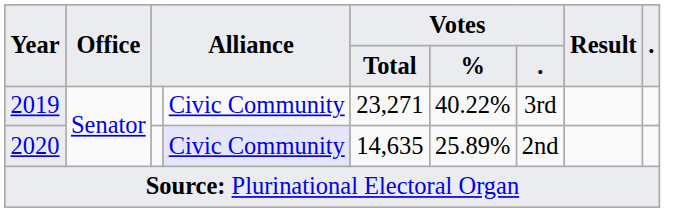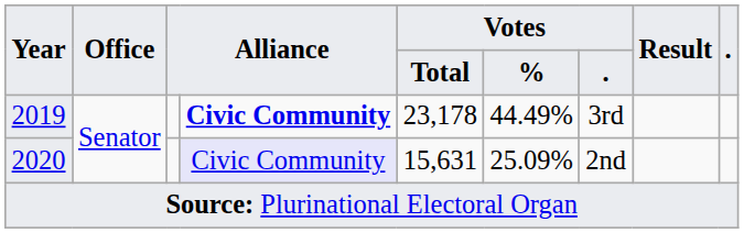2019 | column 4: normal -> bold
2019 | Votes / Total: 23,271 -> 23,178
2019 | Votes / %: 40.22% -> 44.49%
2020 | Votes / Total: 14,635 -> 15,631
2020 | Votes / %: 25.89% -> 25.09%
